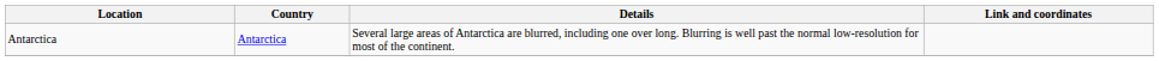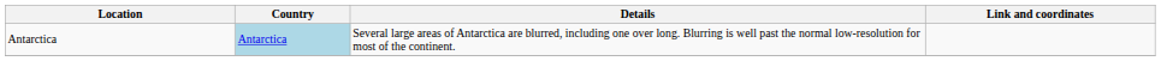row 2 | Country: no background -> lightblue background
